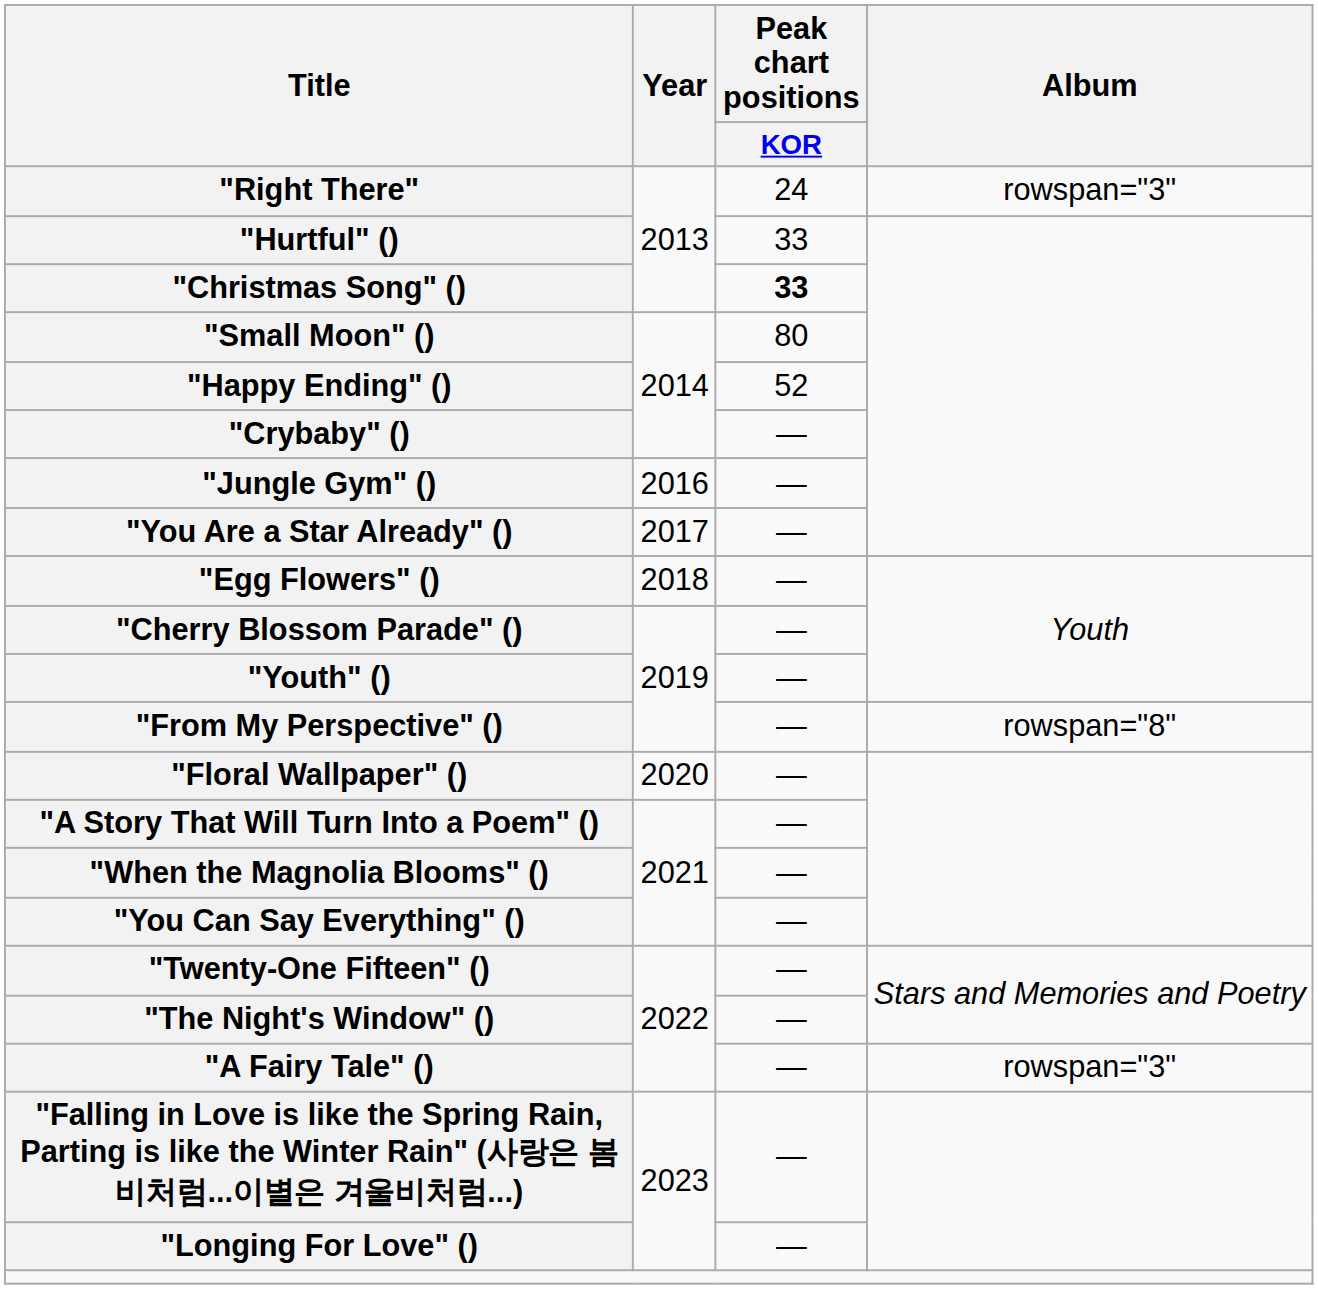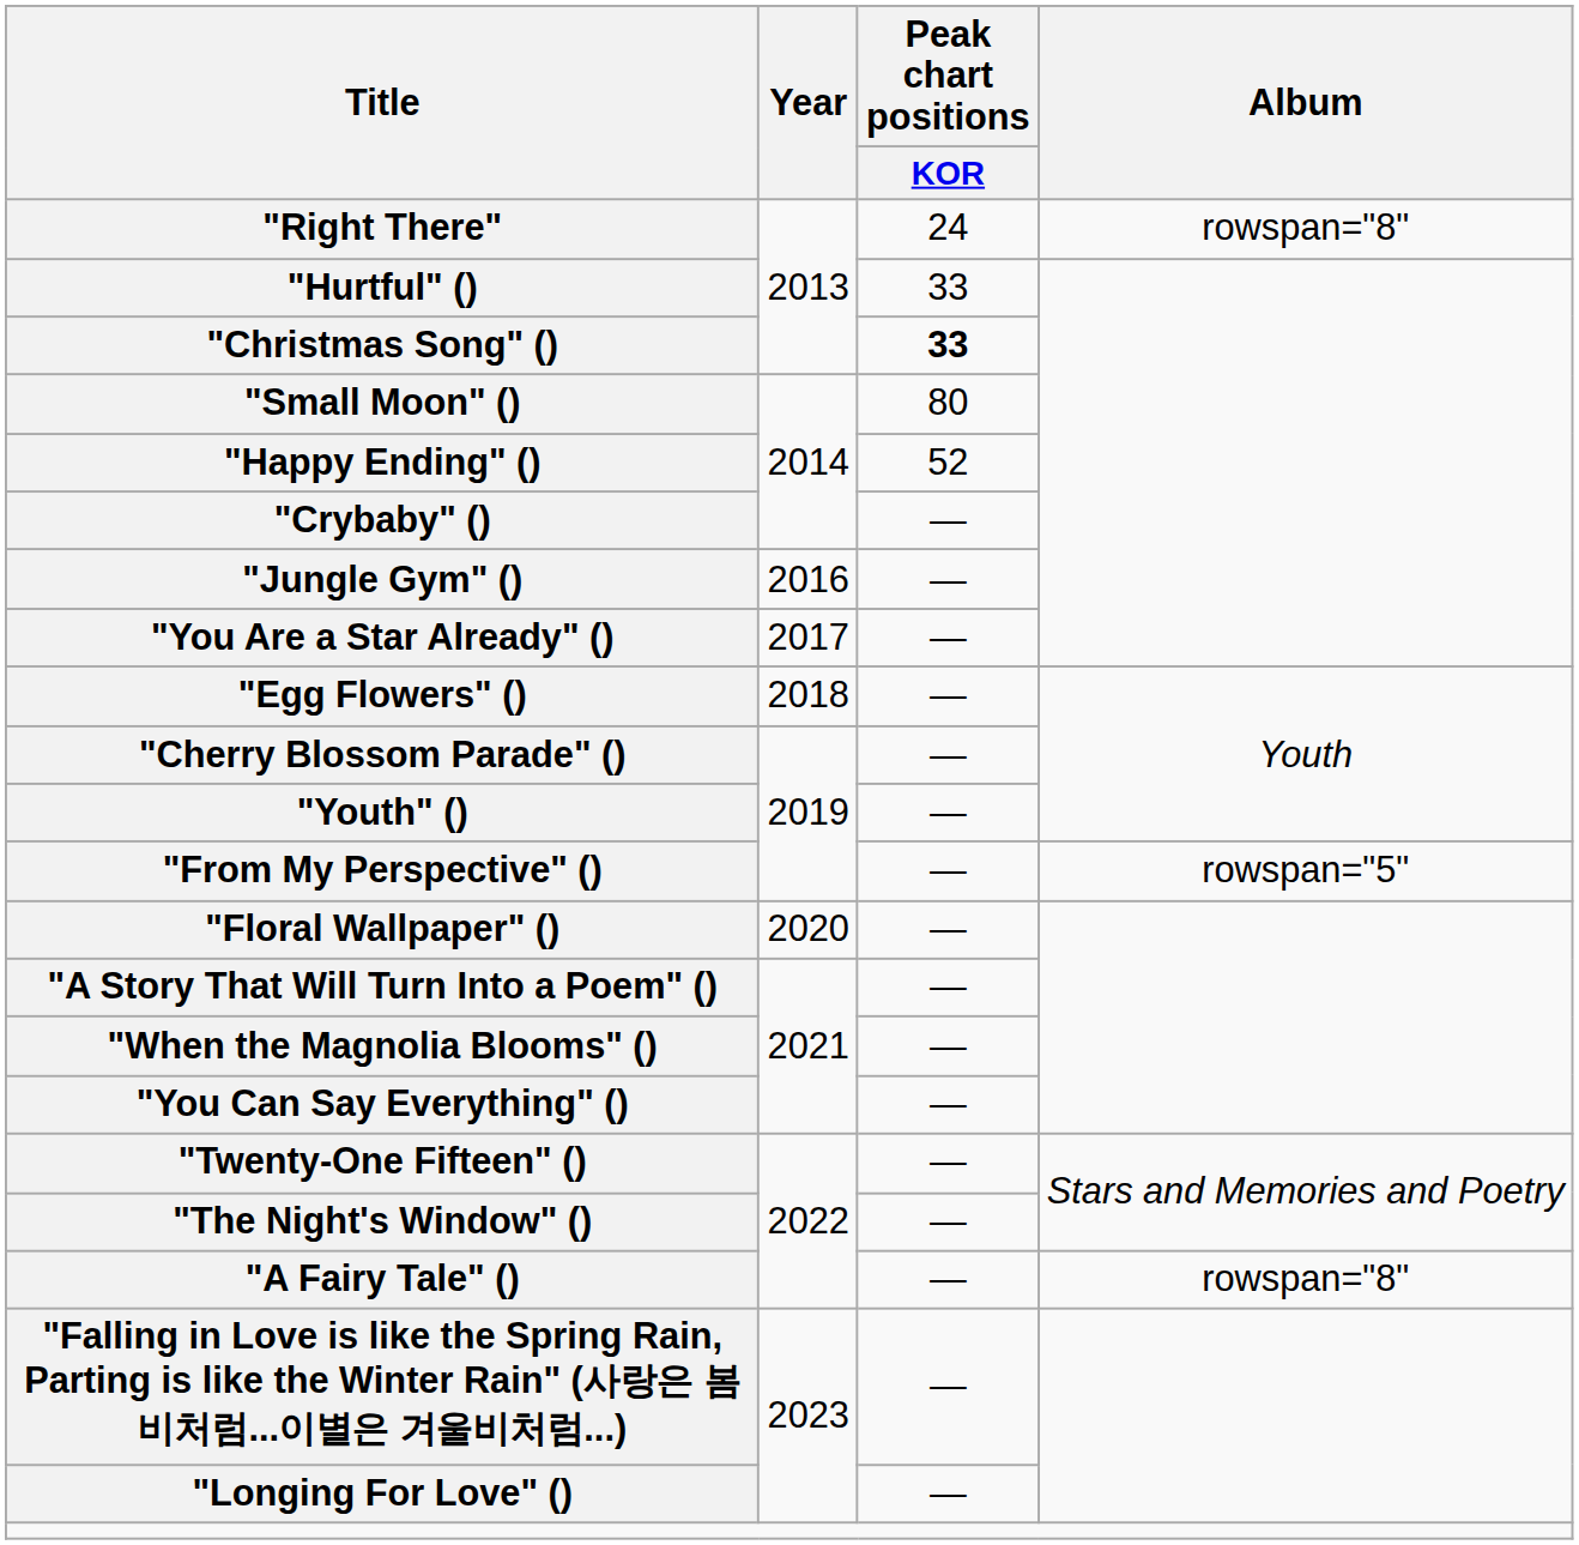"Right There" | Album: rowspan="3" -> rowspan="8"
"From My Perspective" () | Album: rowspan="8" -> rowspan="5"
"A Fairy Tale" () | Album: rowspan="3" -> rowspan="8"
